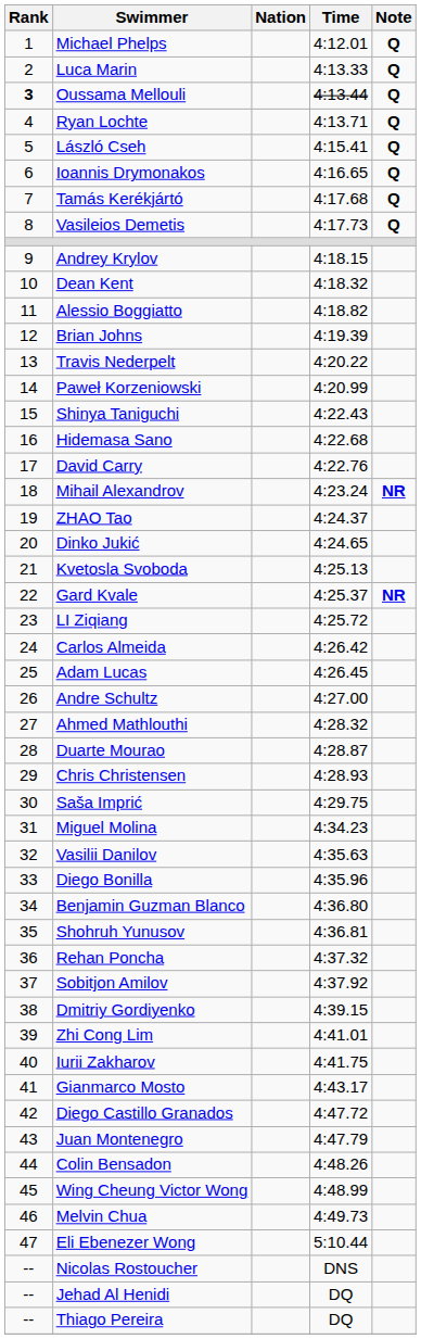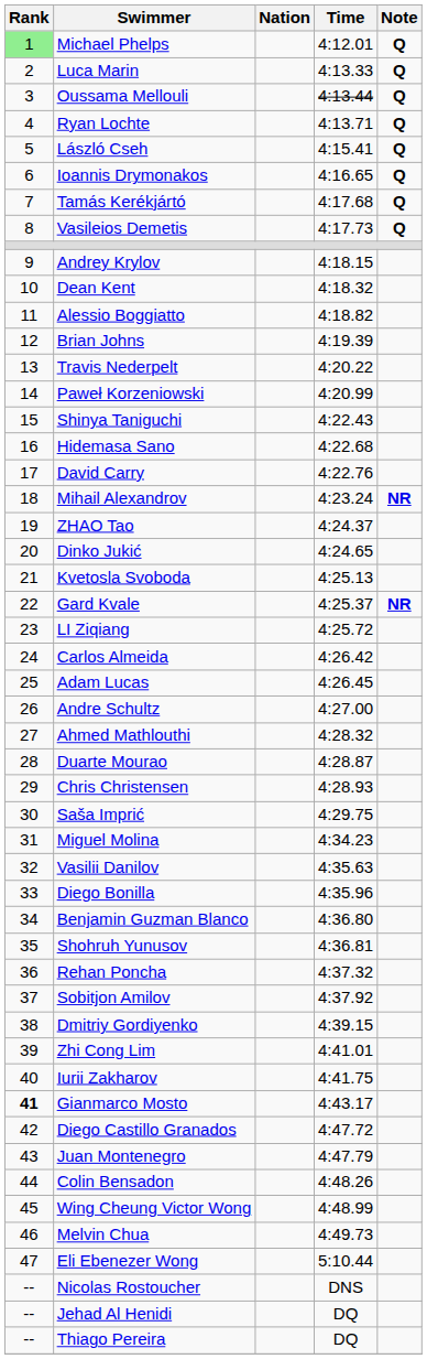Michael Phelps | Rank: no background -> lightgreen background
Oussama Mellouli | Rank: bold -> normal
Gianmarco Mosto | Rank: normal -> bold
